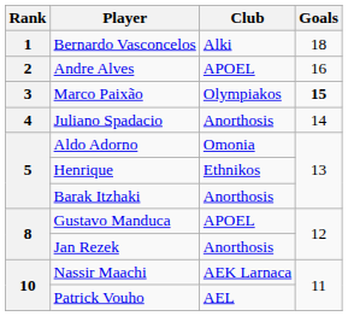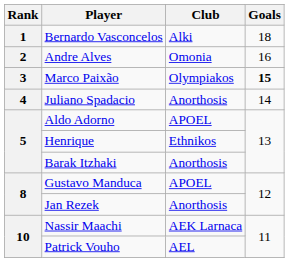Andre Alves | Club: APOEL -> Omonia
Aldo Adorno | Club: Omonia -> APOEL
